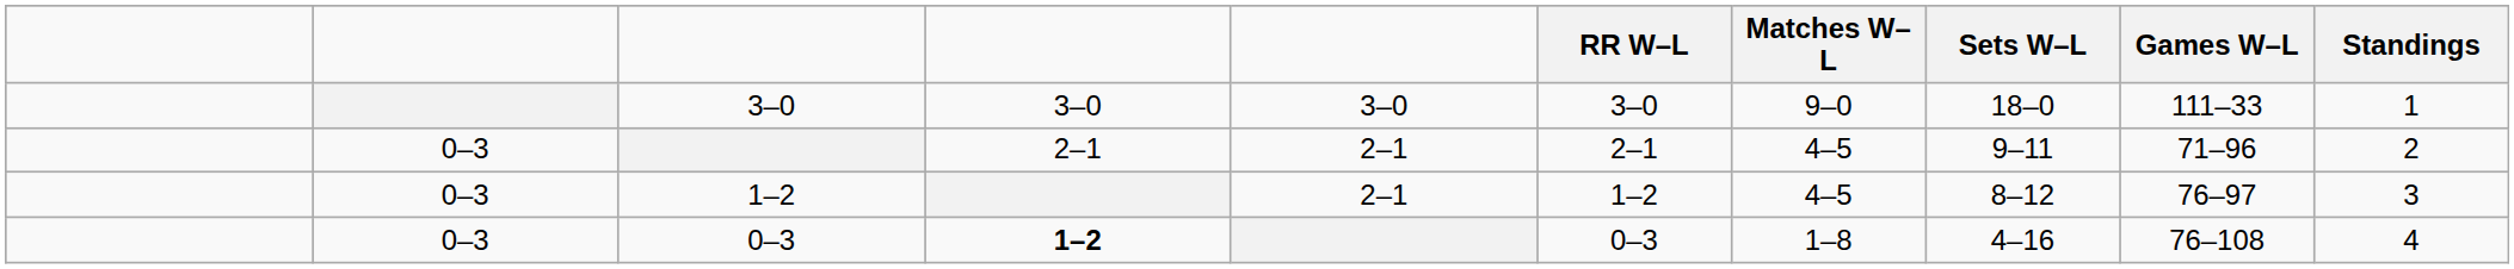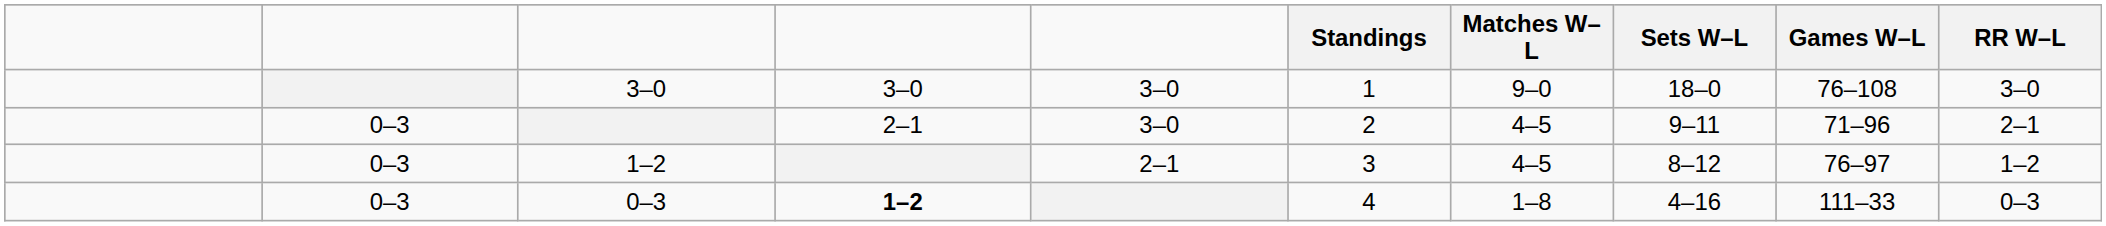columns swapped: RR W–L <-> Standings
row 2 | Games W–L: 111–33 -> 76–108
row 3 | column 5: 2–1 -> 3–0
row 5 | Games W–L: 76–108 -> 111–33
